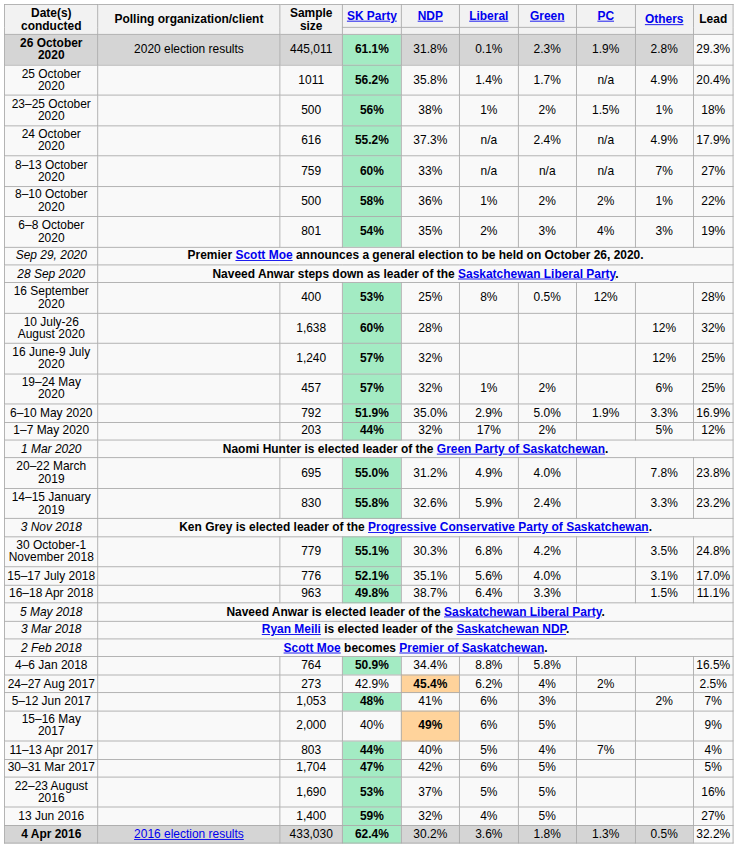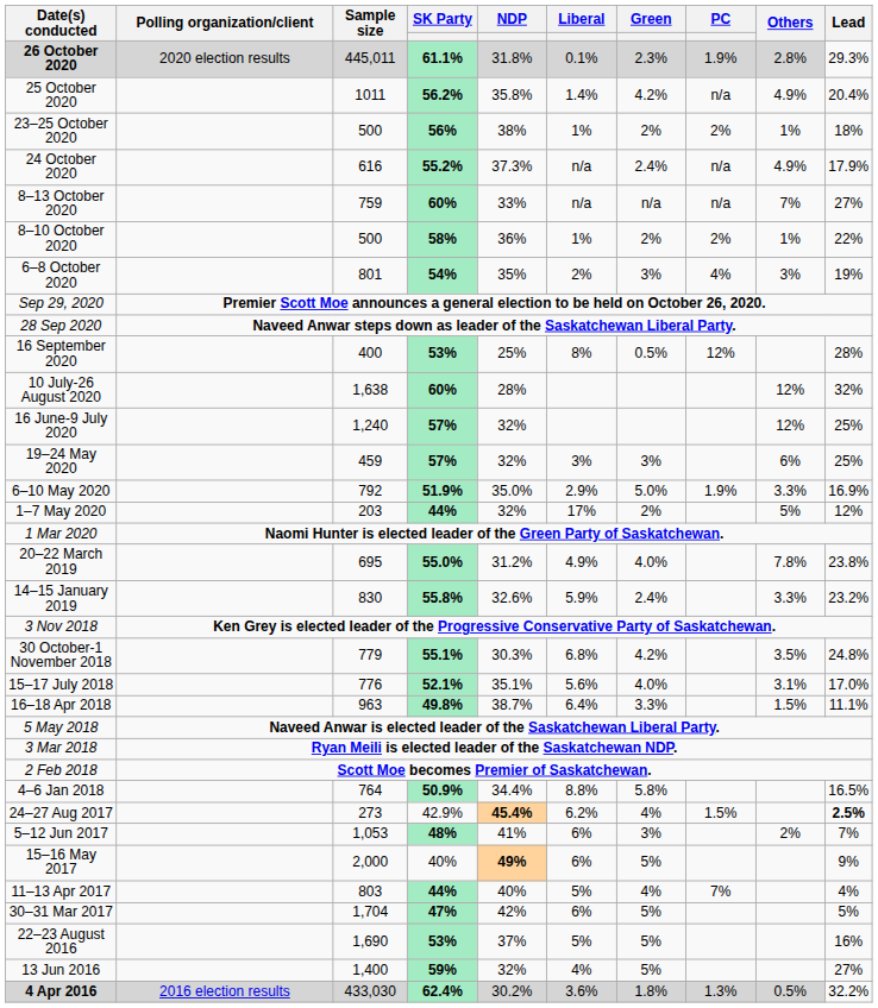25 October 2020 | Green: 1.7% -> 4.2%
23–25 October 2020 | PC: 1.5% -> 2%
19–24 May 2020 | Sample size: 457 -> 459
19–24 May 2020 | Liberal: 1% -> 3%
19–24 May 2020 | Green: 2% -> 3%
24–27 Aug 2017 | PC: 2% -> 1.5%
24–27 Aug 2017 | Lead: normal -> bold
